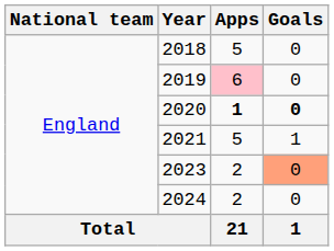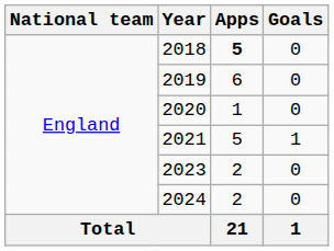2018 | Apps: normal -> bold
2019 | Apps: pink background -> no background
2020 | Apps: bold -> normal
2020 | Goals: bold -> normal
2023 | Goals: lightsalmon background -> no background
